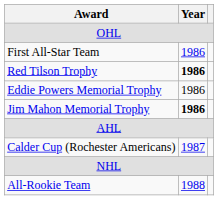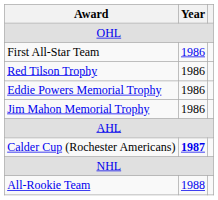Red Tilson Trophy | Year: bold -> normal
Jim Mahon Memorial Trophy | Year: bold -> normal
Calder Cup (Rochester Americans) | Year: normal -> bold
